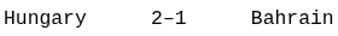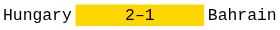Hungary | column 2: no background -> gold background
